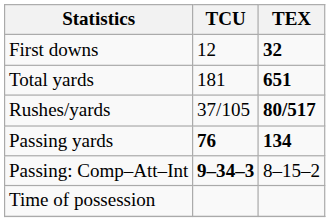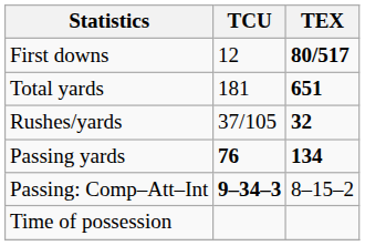First downs | TEX: 32 -> 80/517
Rushes/yards | TEX: 80/517 -> 32
